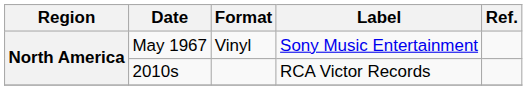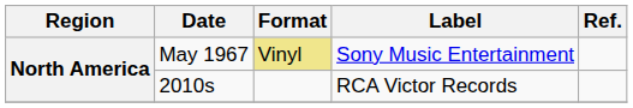May 1967 | Format: no background -> khaki background
